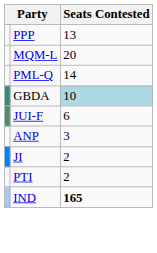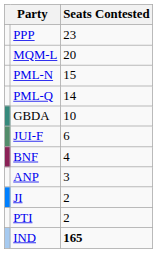PPP | Seats Contested: 13 -> 23
+ row: PML-N | 15
GBDA | Seats Contested: lightblue background -> no background
+ row: BNF | 4
